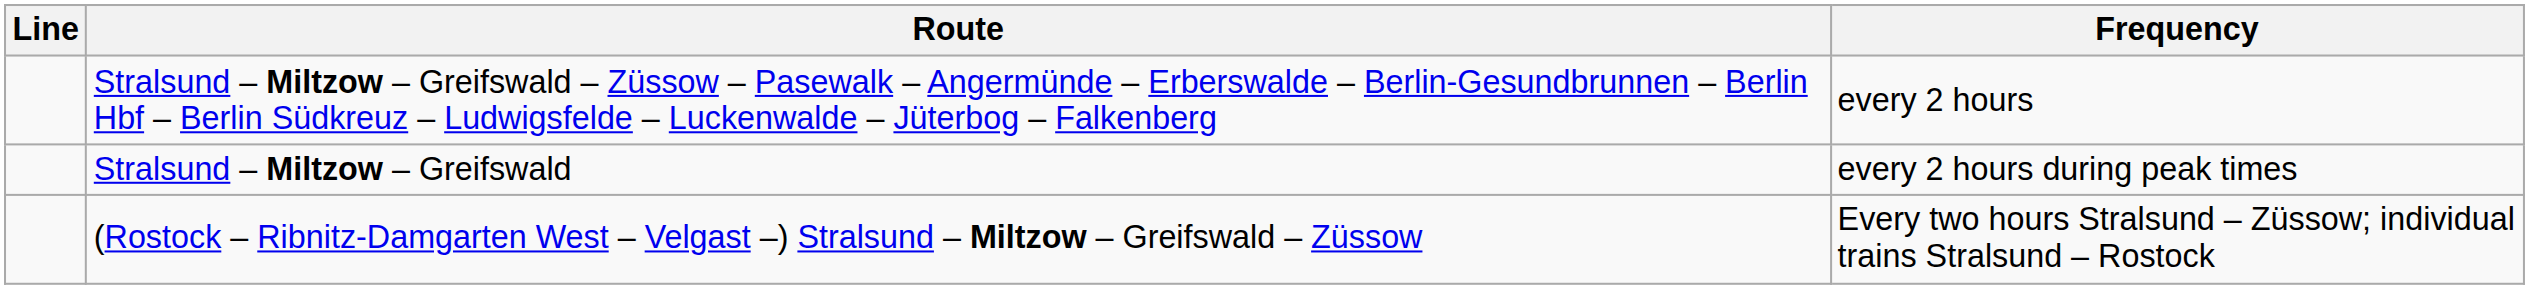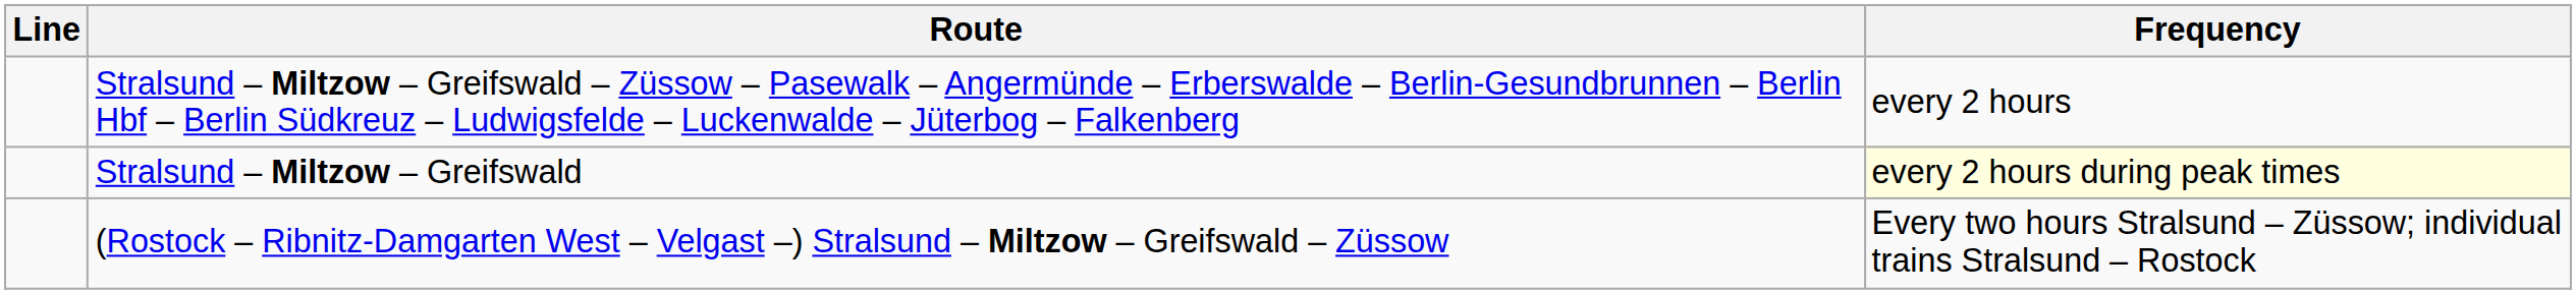Stralsund – Miltzow – Greifswald | Frequency: no background -> lightyellow background
